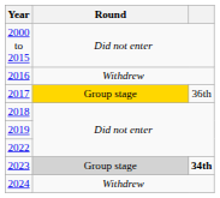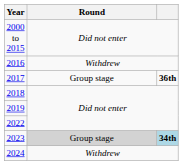2017 | Round: gold background -> no background
2017 | column 3: normal -> bold
2023 | column 3: no background -> lightblue background
